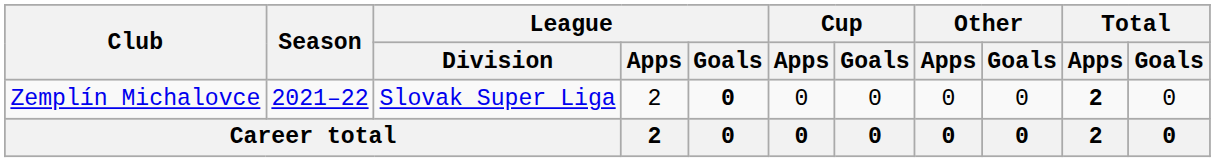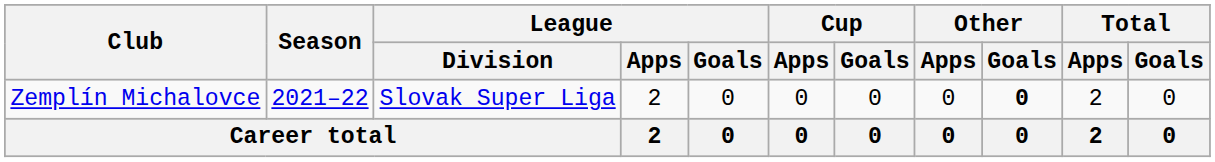Zemplín Michalovce | League / Goals: bold -> normal
Zemplín Michalovce | Other / Goals: normal -> bold
Zemplín Michalovce | Total / Apps: bold -> normal
